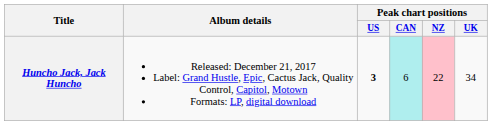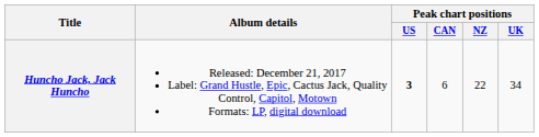Huncho Jack, Jack Huncho | Peak chart positions / CAN: paleturquoise background -> no background
Huncho Jack, Jack Huncho | Peak chart positions / NZ: pink background -> no background
